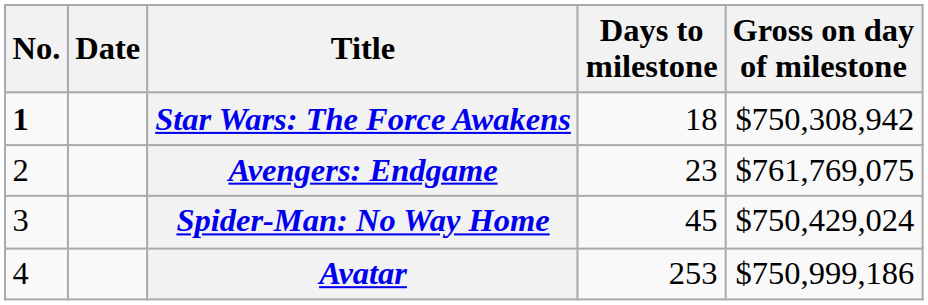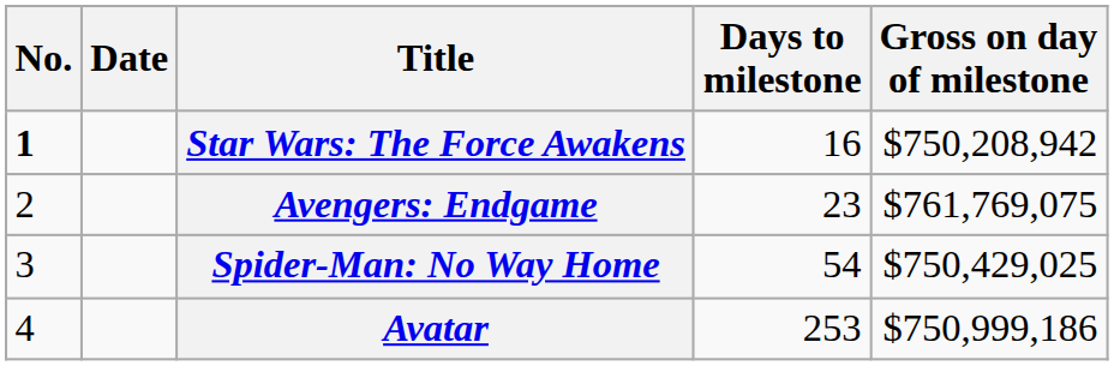Star Wars: The Force Awakens | Days to milestone: 18 -> 16
Star Wars: The Force Awakens | Gross on day of milestone: $750,308,942 -> $750,208,942
Spider-Man: No Way Home | Days to milestone: 45 -> 54
Spider-Man: No Way Home | Gross on day of milestone: $750,429,024 -> $750,429,025
